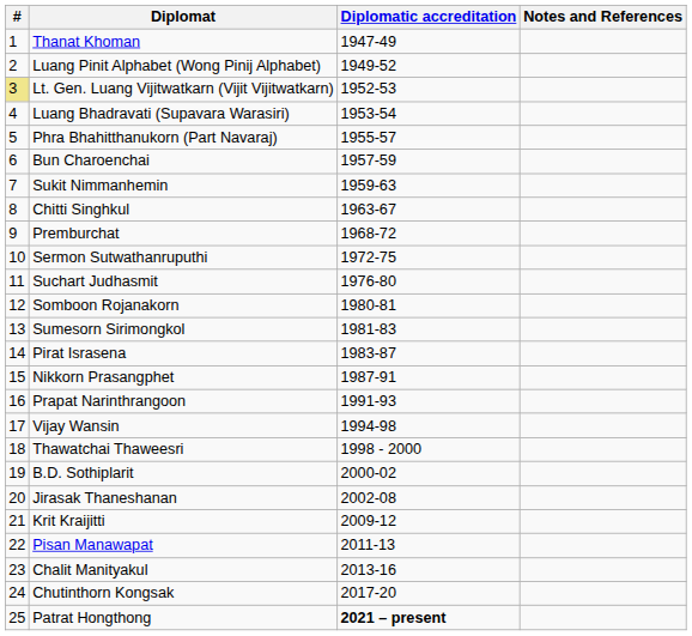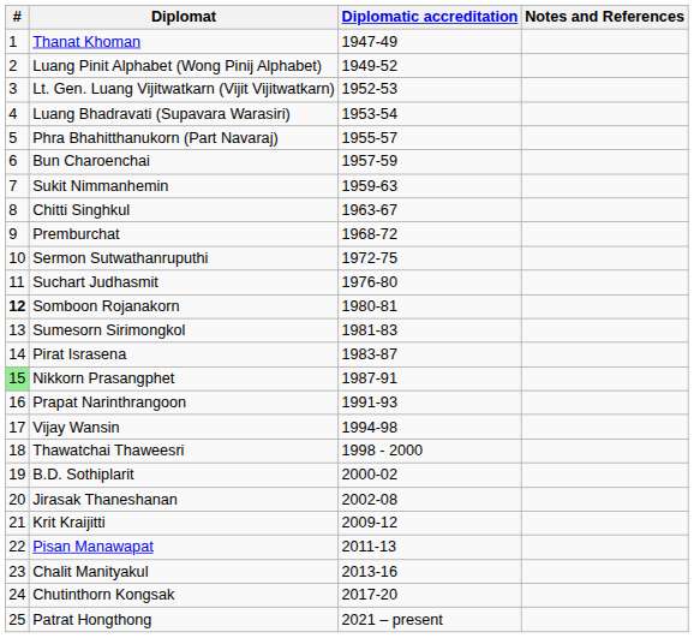Lt. Gen. Luang Vijitwatkarn (Vijit Vijitwatkarn) | #: khaki background -> no background
Somboon Rojanakorn | #: normal -> bold
Nikkorn Prasangphet | #: no background -> lightgreen background
Patrat Hongthong | Diplomatic accreditation: bold -> normal
